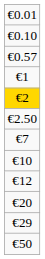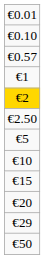row 7 | column 1: €7 -> €5
row 9 | column 1: €12 -> €15
